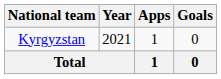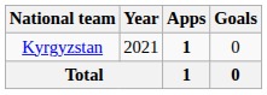Kyrgyzstan | Apps: normal -> bold
